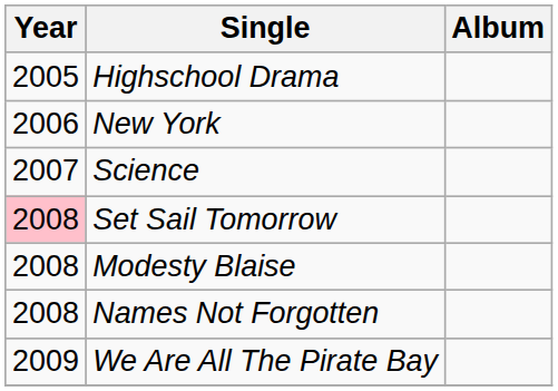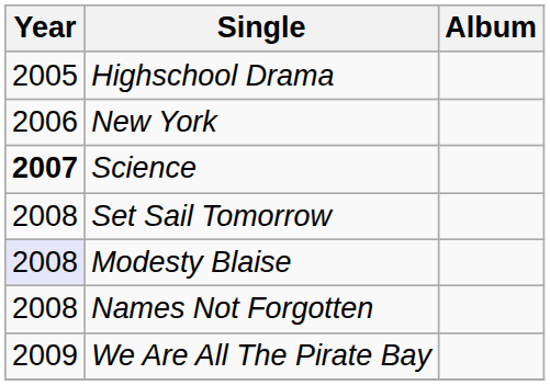Science | Year: normal -> bold
Set Sail Tomorrow | Year: pink background -> no background
Modesty Blaise | Year: no background -> lavender background
